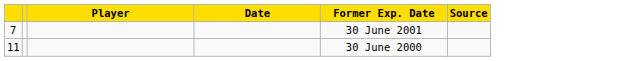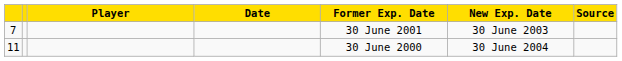+ column: New Exp. Date | 30 June 2003 | 30 June 2004
